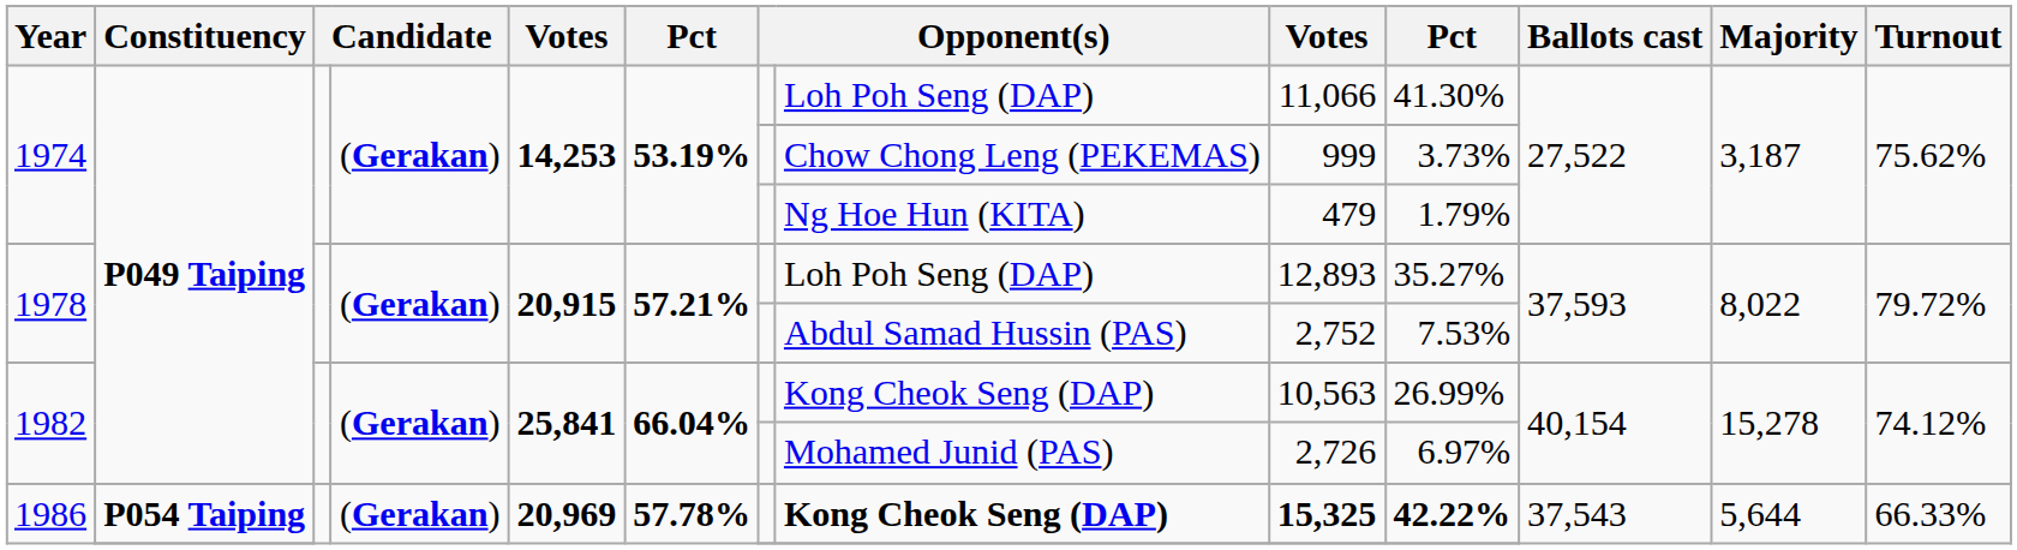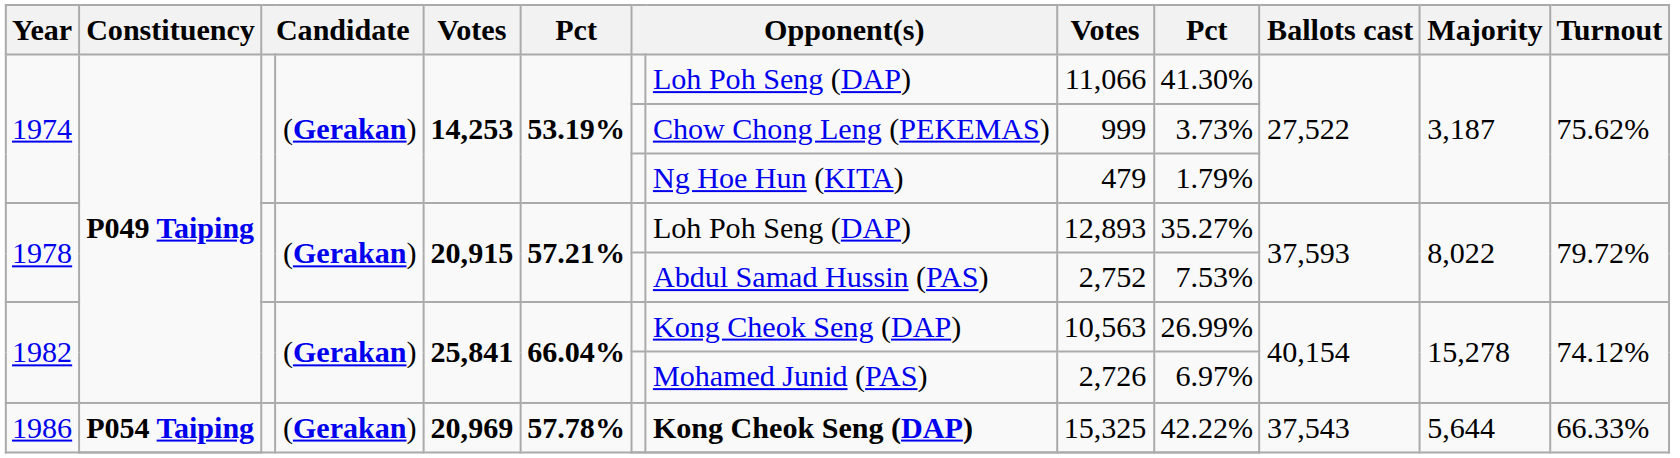1986 / P054 Taiping | column 9: bold -> normal
1986 / P054 Taiping | column 10: bold -> normal
